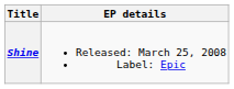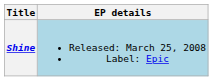Shine | EP details: no background -> lightblue background
